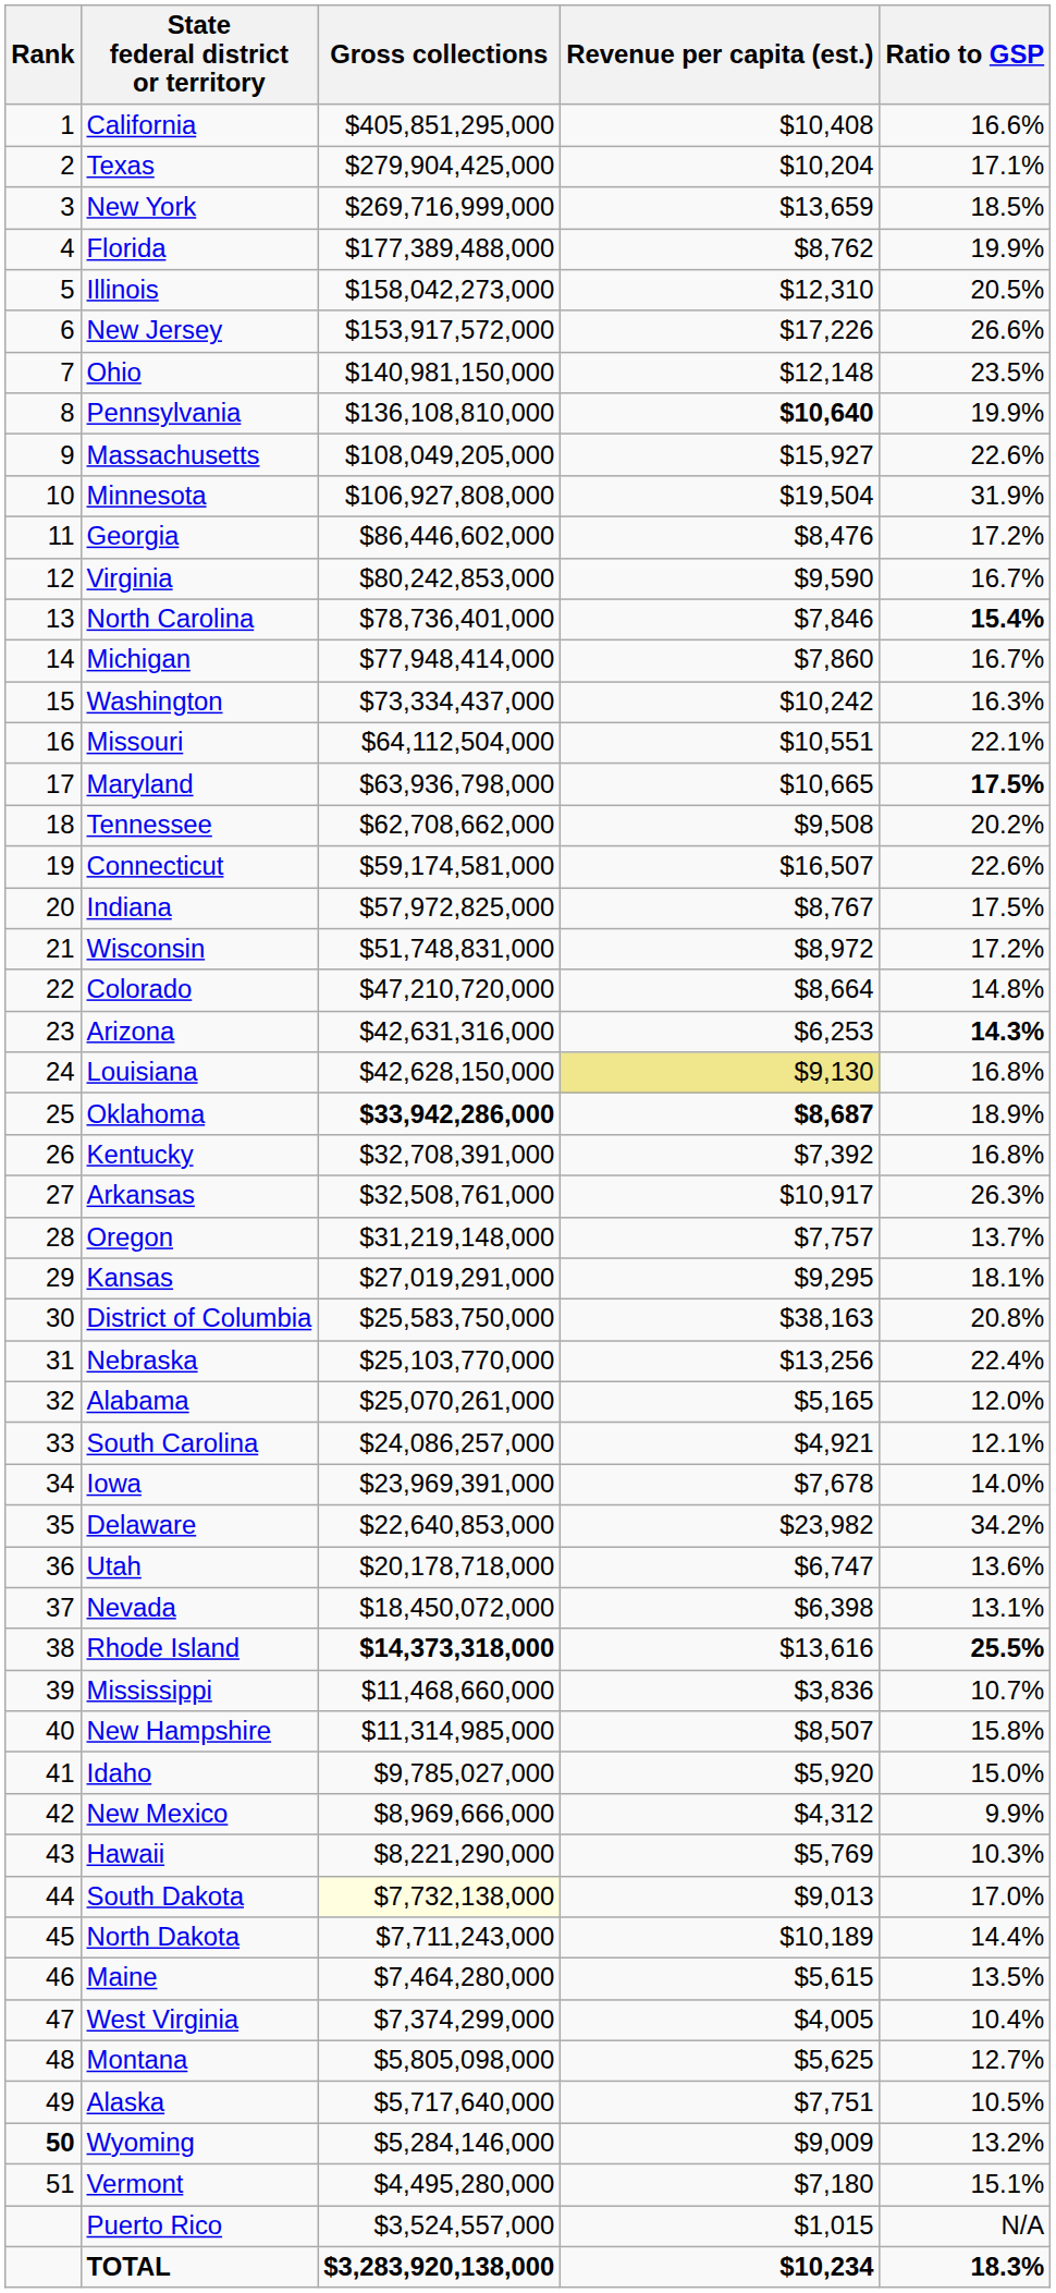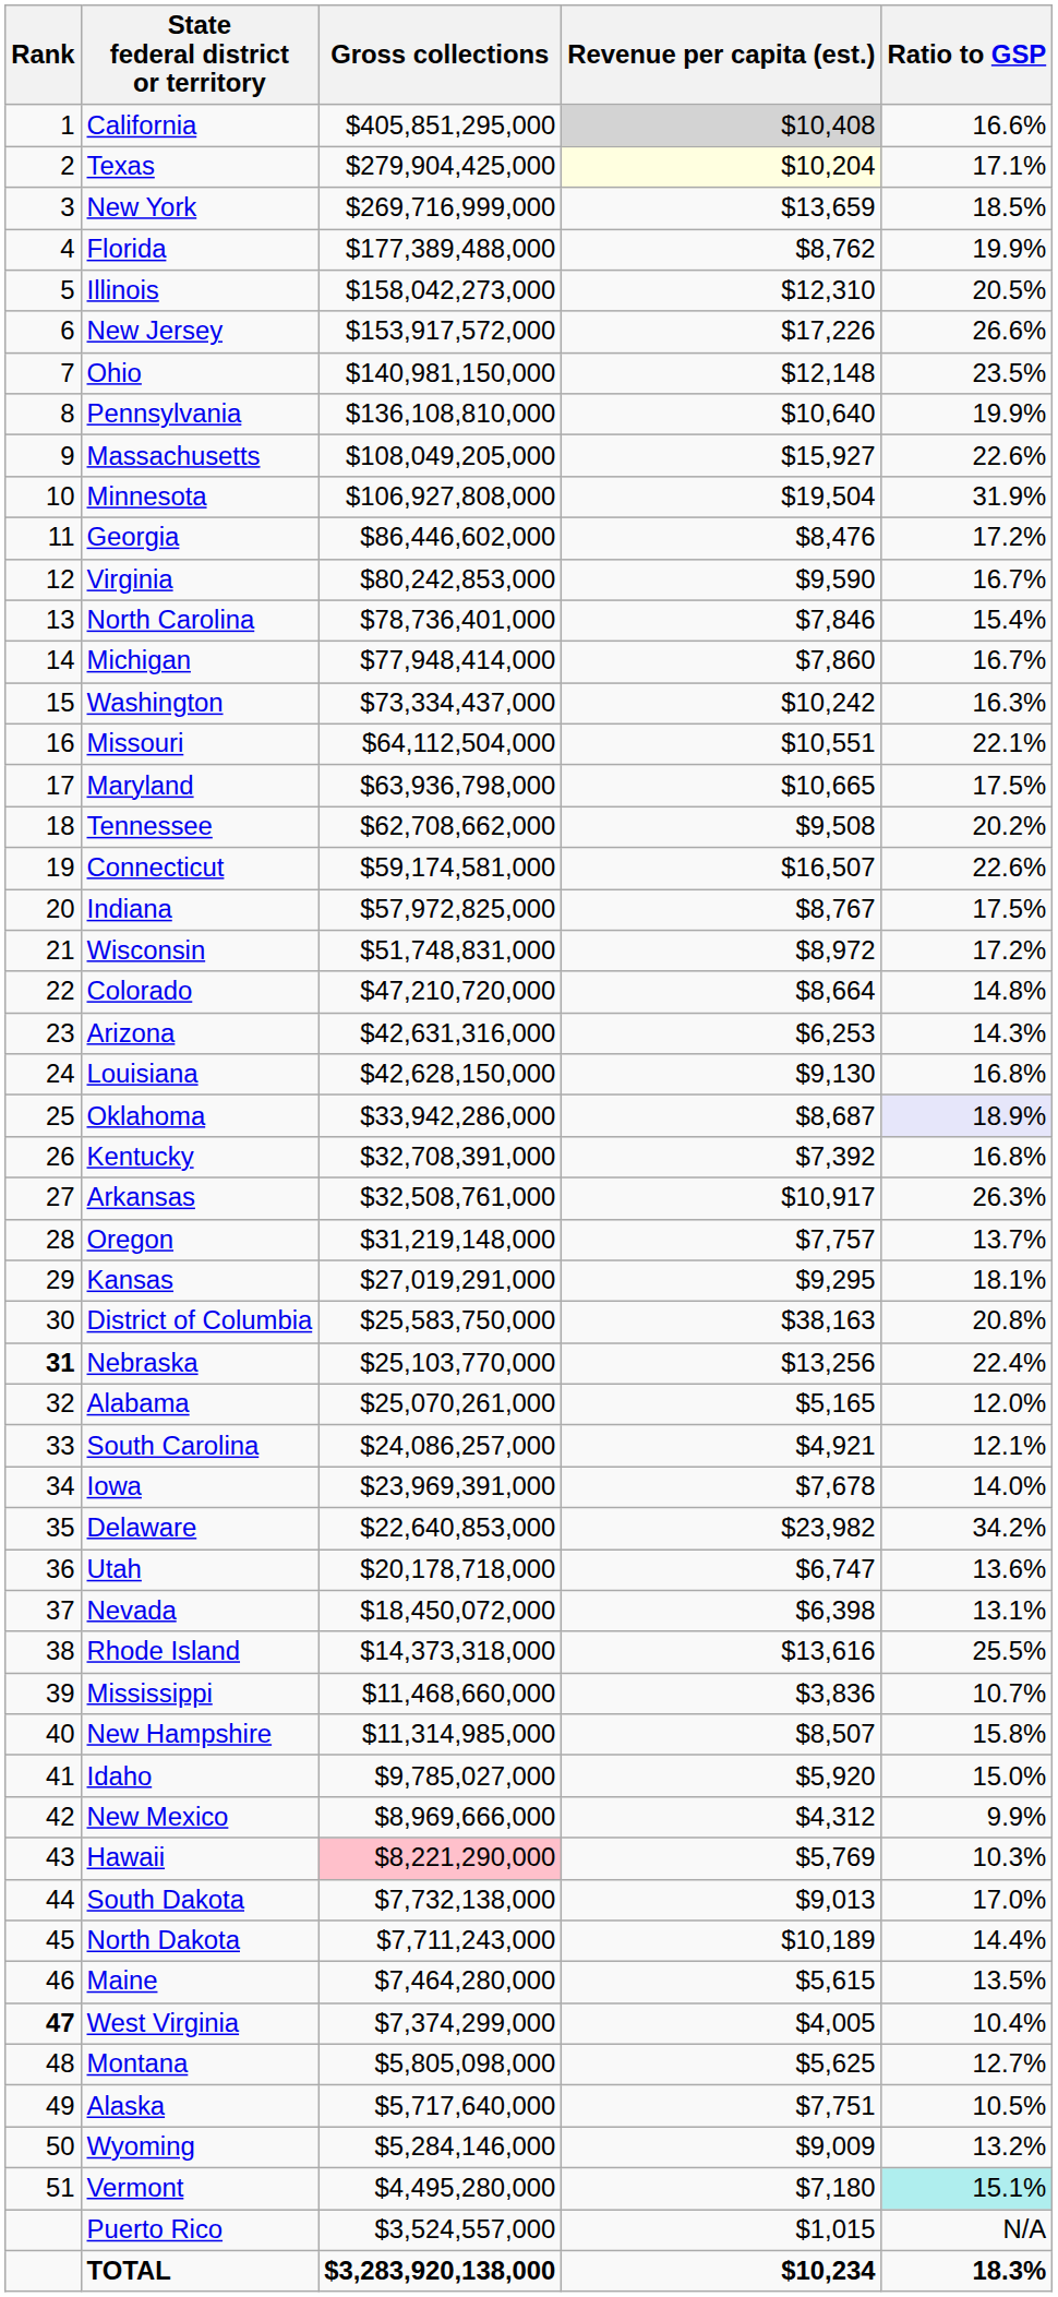California | Revenue per capita (est.): no background -> lightgrey background
Texas | Revenue per capita (est.): no background -> lightyellow background
Pennsylvania | Revenue per capita (est.): bold -> normal
North Carolina | Ratio to GSP: bold -> normal
Maryland | Ratio to GSP: bold -> normal
Arizona | Ratio to GSP: bold -> normal
Louisiana | Revenue per capita (est.): khaki background -> no background
Oklahoma | Gross collections: bold -> normal
Oklahoma | Revenue per capita (est.): bold -> normal
Oklahoma | Ratio to GSP: no background -> lavender background
Nebraska | Rank: normal -> bold
Rhode Island | Gross collections: bold -> normal
Rhode Island | Ratio to GSP: bold -> normal
Hawaii | Gross collections: no background -> pink background
South Dakota | Gross collections: lightyellow background -> no background
West Virginia | Rank: normal -> bold
Wyoming | Rank: bold -> normal
Vermont | Ratio to GSP: no background -> paleturquoise background
